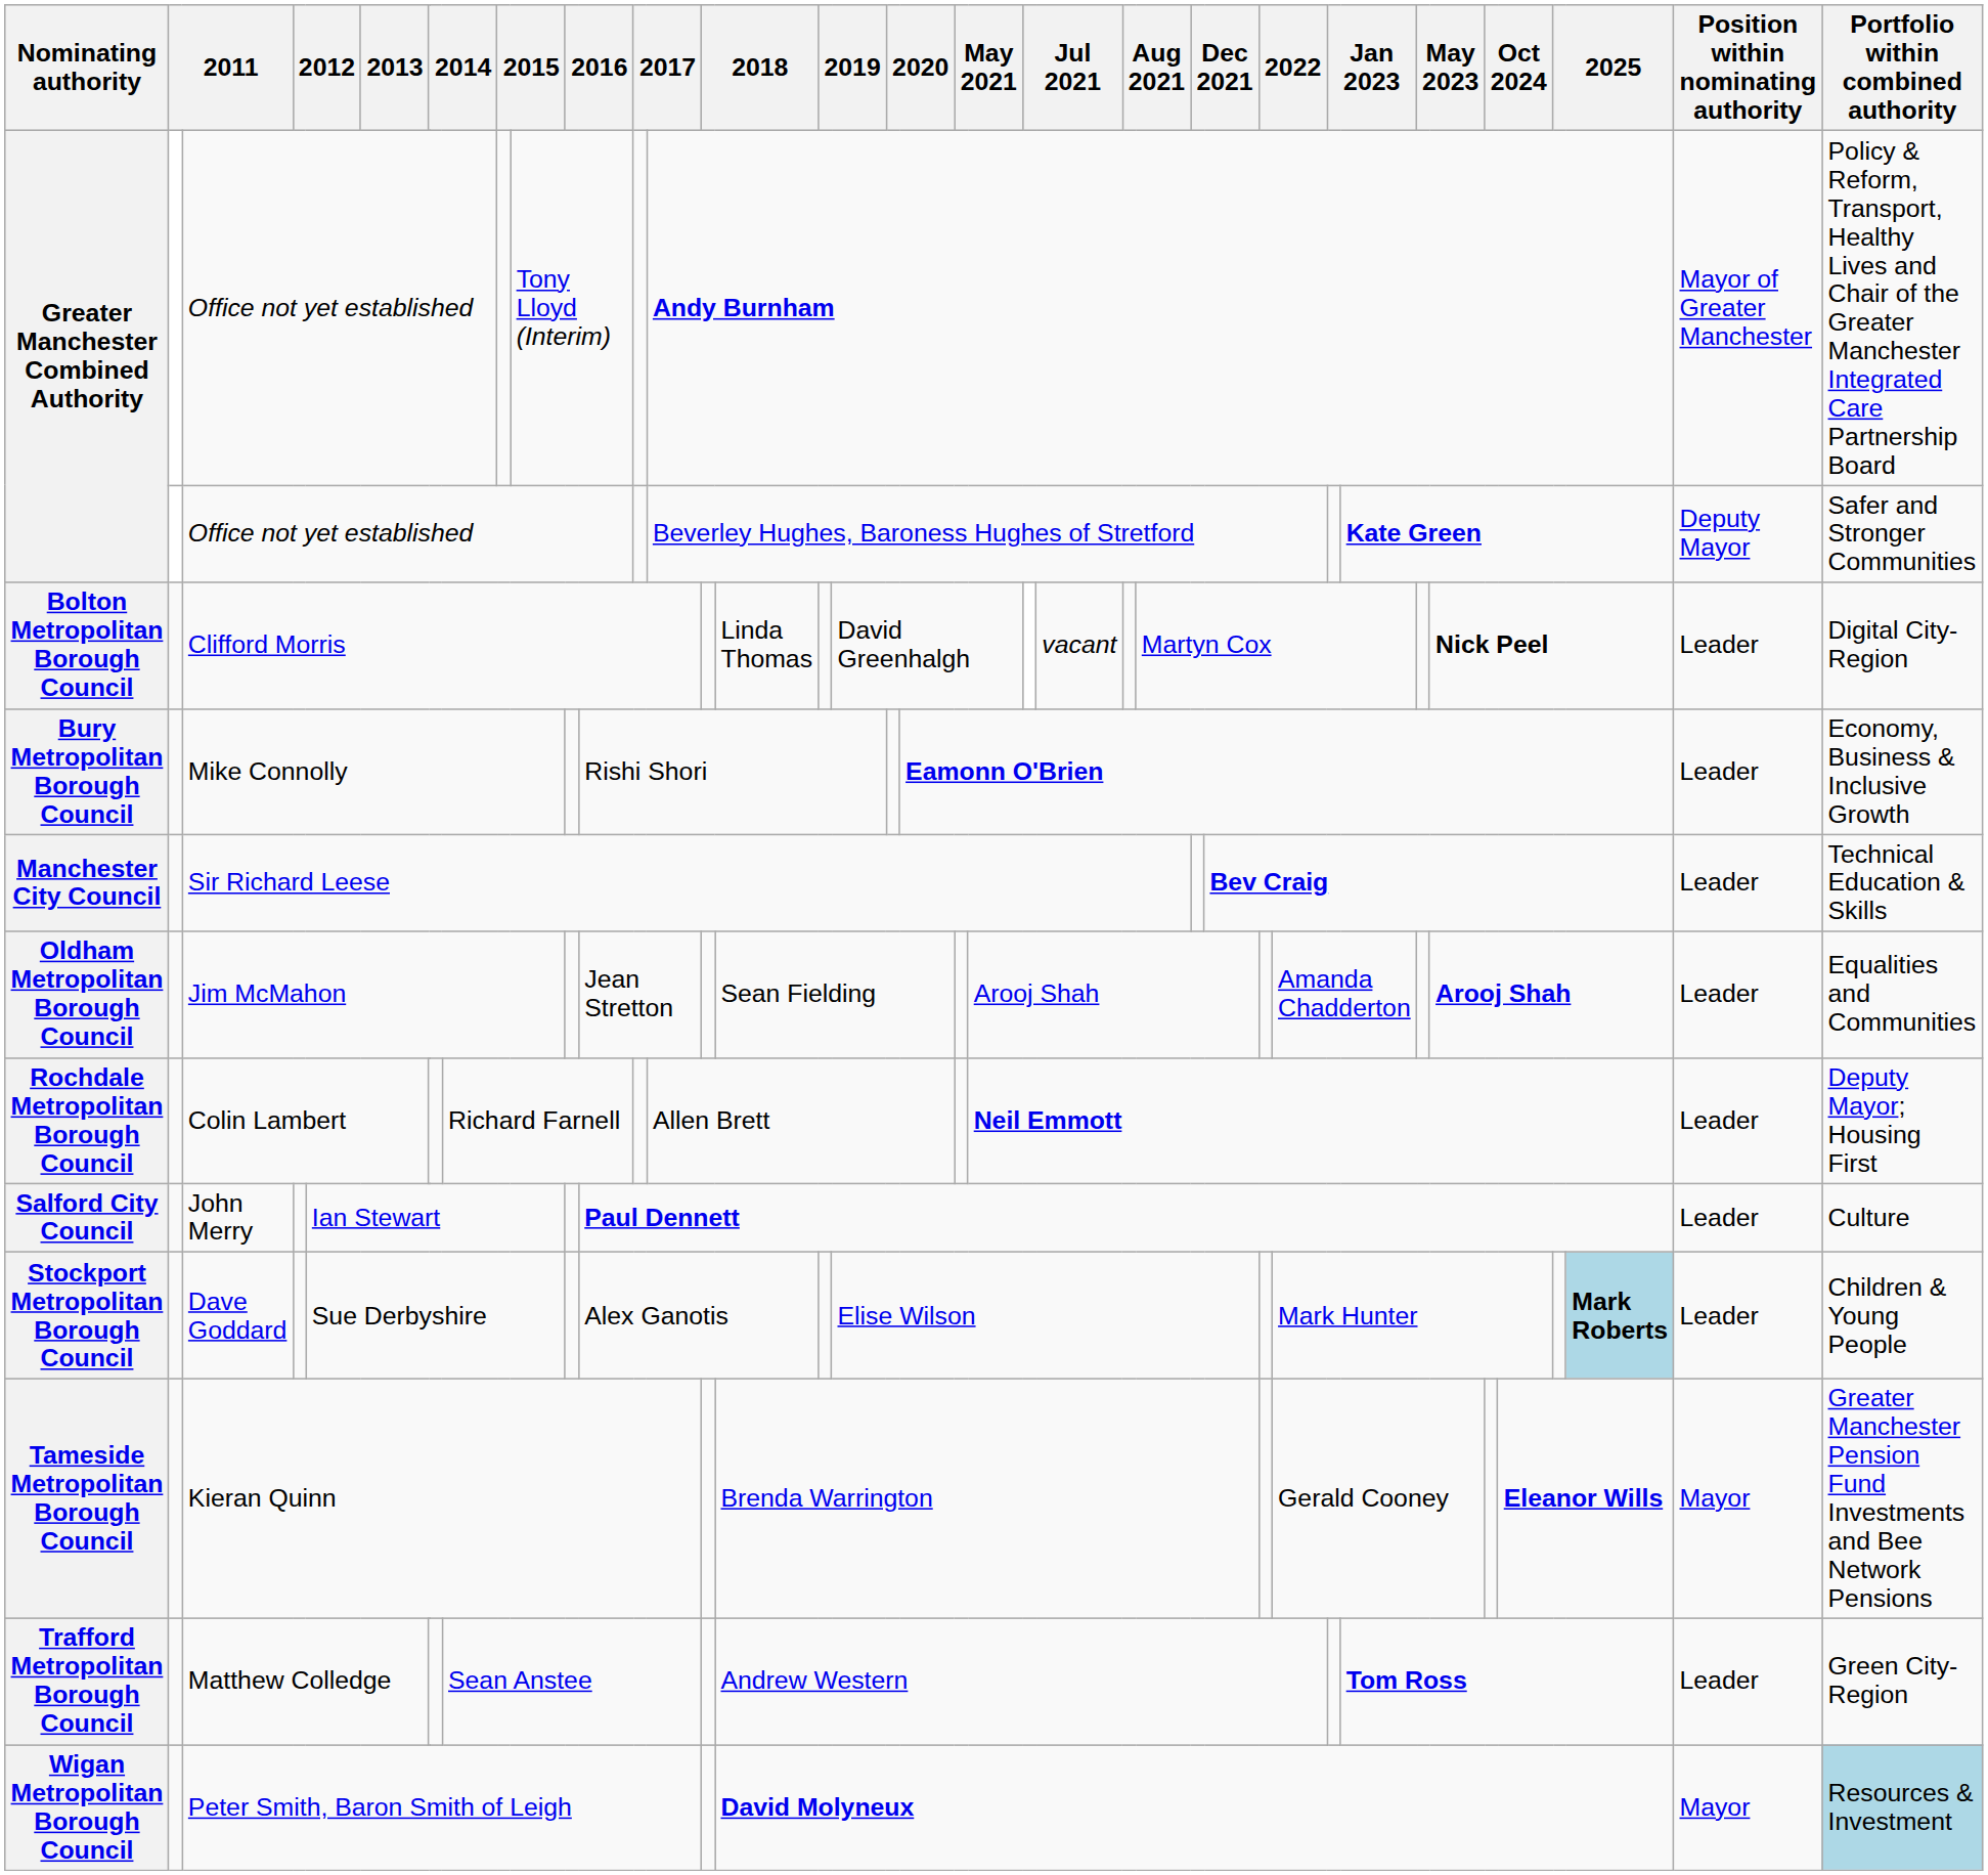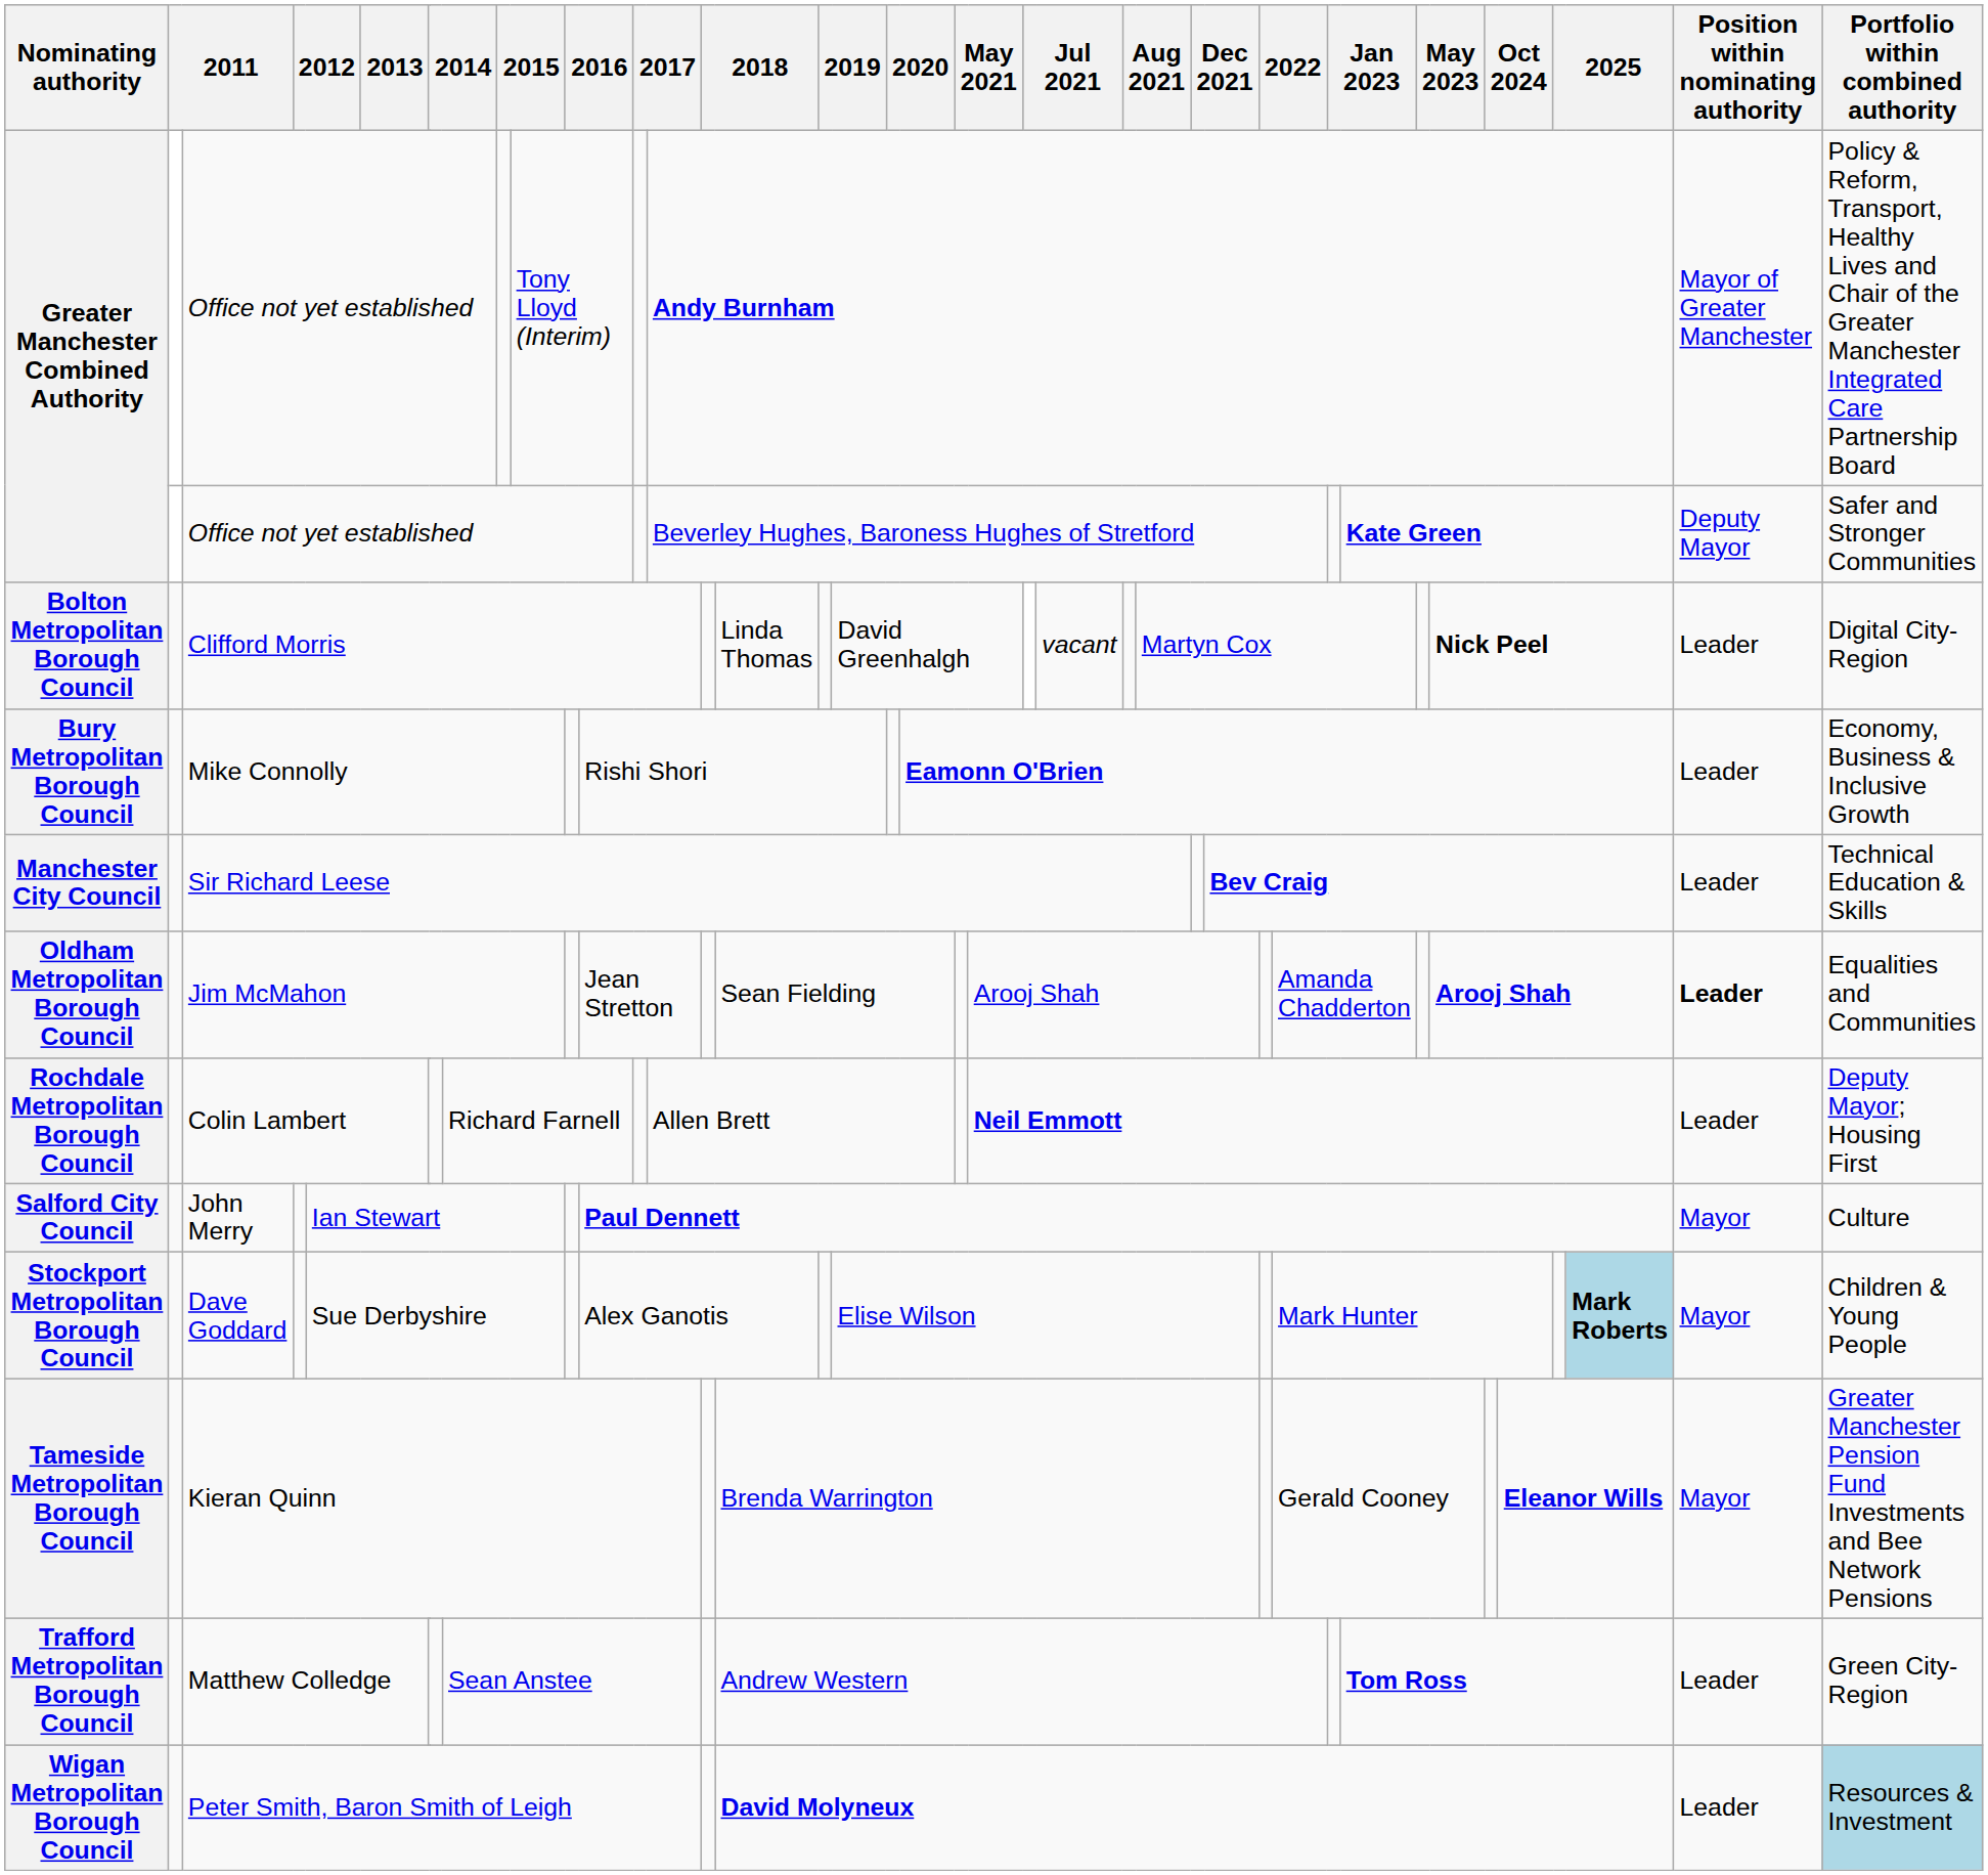Oldham Metropolitan Borough Council | Position within nominating authority: normal -> bold
Salford City Council | Position within nominating authority: Leader -> Mayor
Stockport Metropolitan Borough Council | Position within nominating authority: Leader -> Mayor
Wigan Metropolitan Borough Council | Position within nominating authority: Mayor -> Leader
